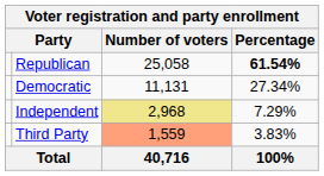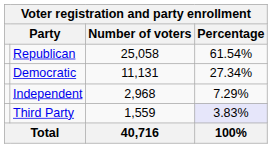Republican | Percentage: bold -> normal
Independent | Number of voters: khaki background -> no background
Third Party | Number of voters: lightsalmon background -> no background
Third Party | Percentage: no background -> lavender background
